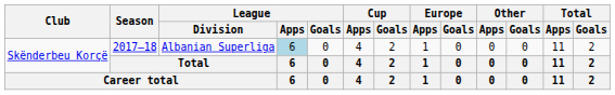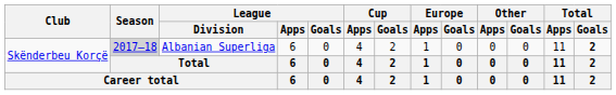Skënderbeu Korçë / Albanian Superliga | Season: no background -> lightgrey background
Skënderbeu Korçë / Albanian Superliga | League / Apps: lightblue background -> no background
Skënderbeu Korçë / Albanian Superliga | Total / Goals: normal -> bold
